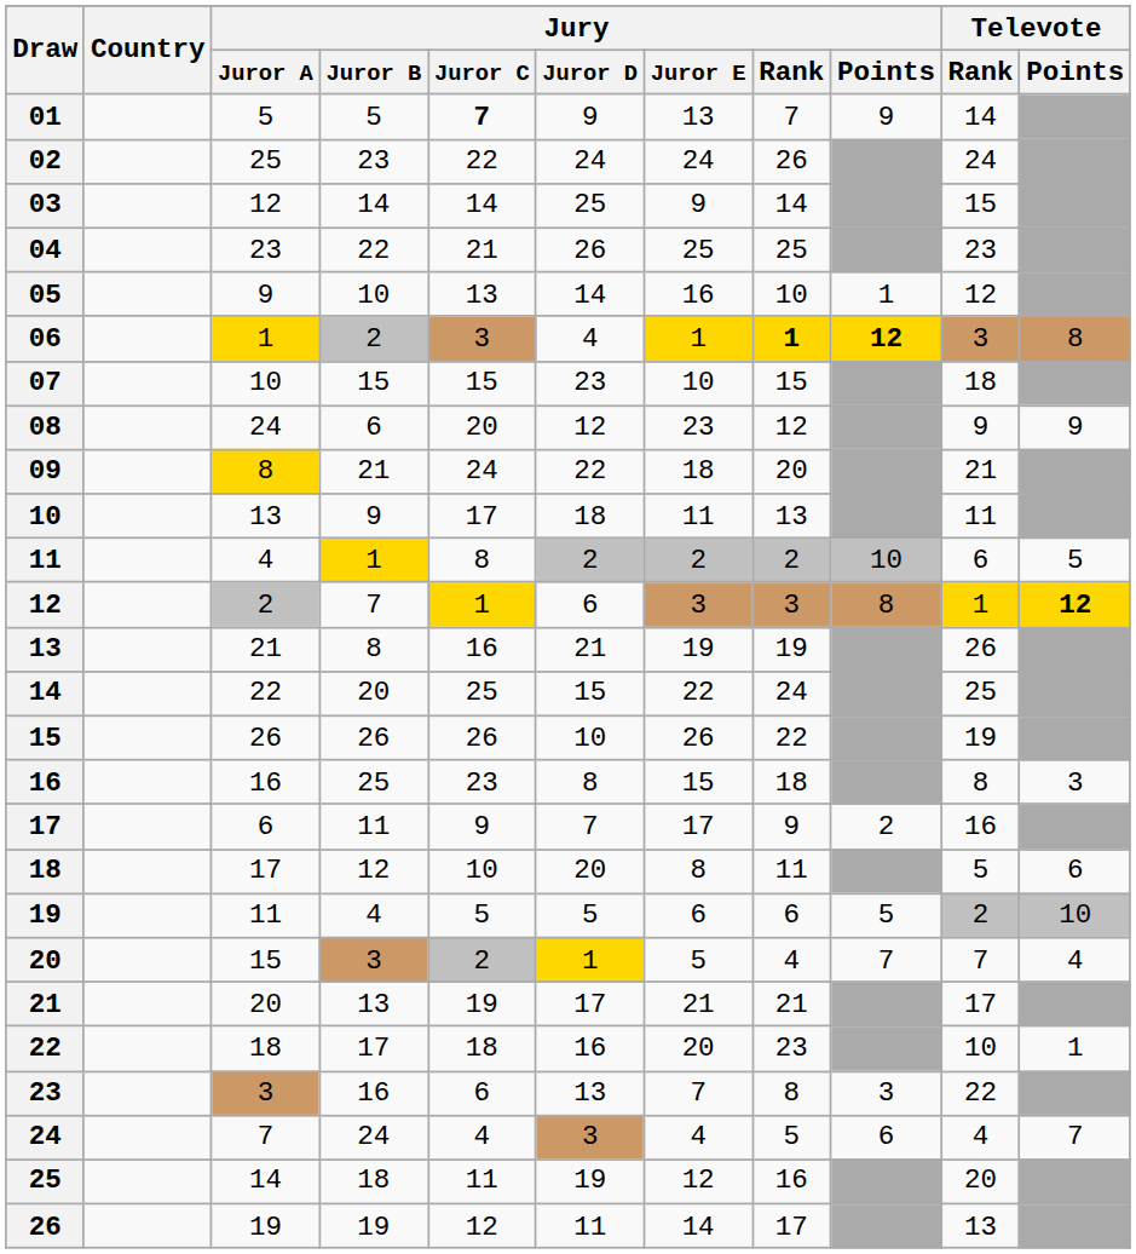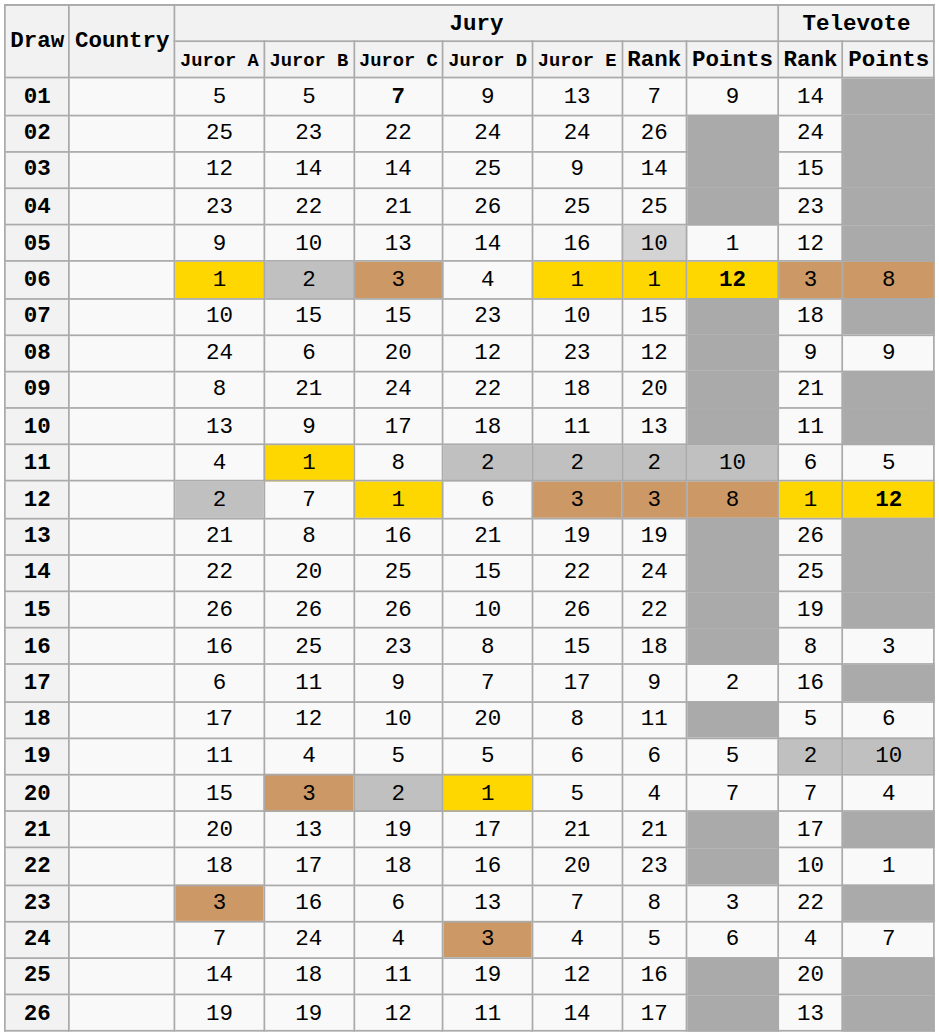05 | Jury / Rank: no background -> lightgrey background
06 | Jury / Rank: bold -> normal
09 | Jury / Juror A: gold background -> no background
